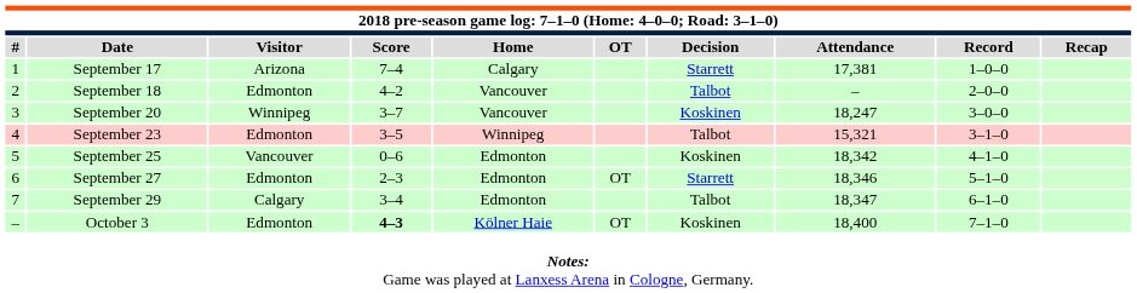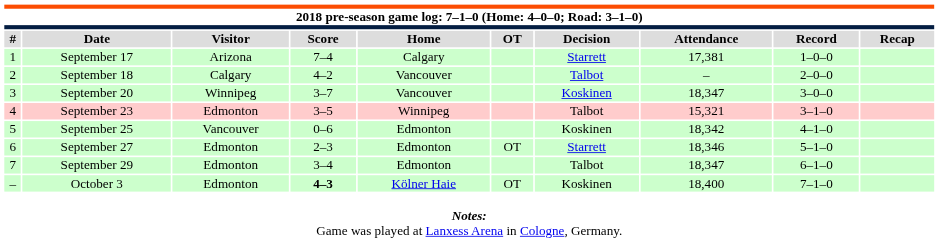September 18 | Visitor: Edmonton -> Calgary
September 20 | Attendance: 18,247 -> 18,347
September 29 | Visitor: Calgary -> Edmonton
